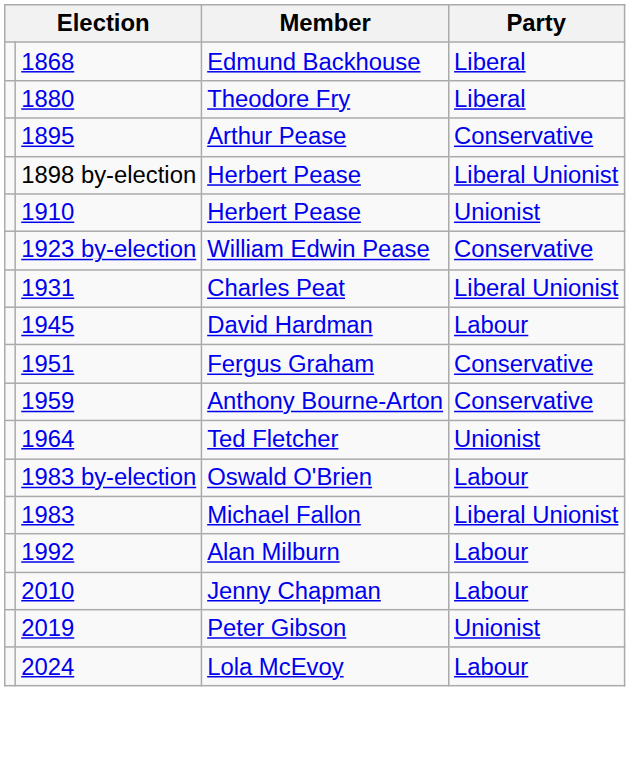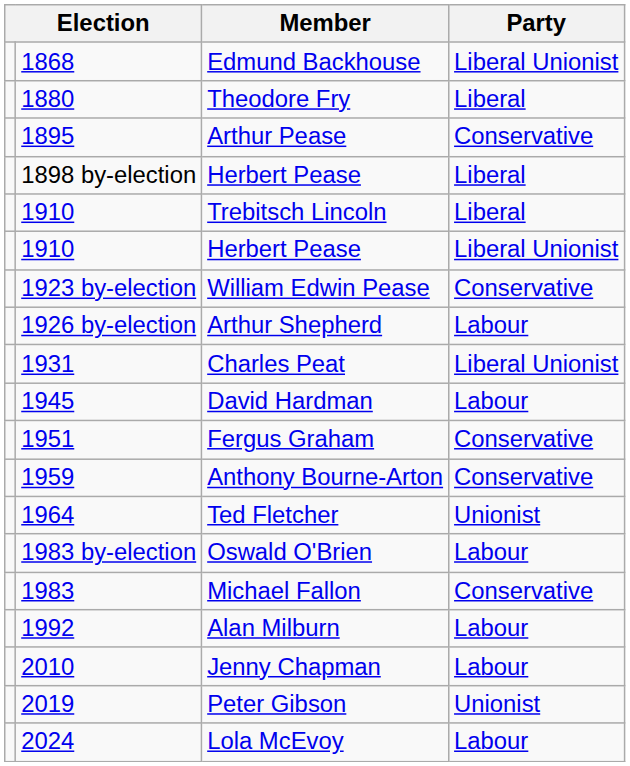Edmund Backhouse | Party: Liberal -> Liberal Unionist
1898 by-election / Herbert Pease | Party: Liberal Unionist -> Liberal
+ row: 1910 | Trebitsch Lincoln | Liberal
1910 / Herbert Pease | Party: Unionist -> Liberal Unionist
+ row: 1926 by-election | Arthur Shepherd | Labour
Michael Fallon | Party: Liberal Unionist -> Conservative
